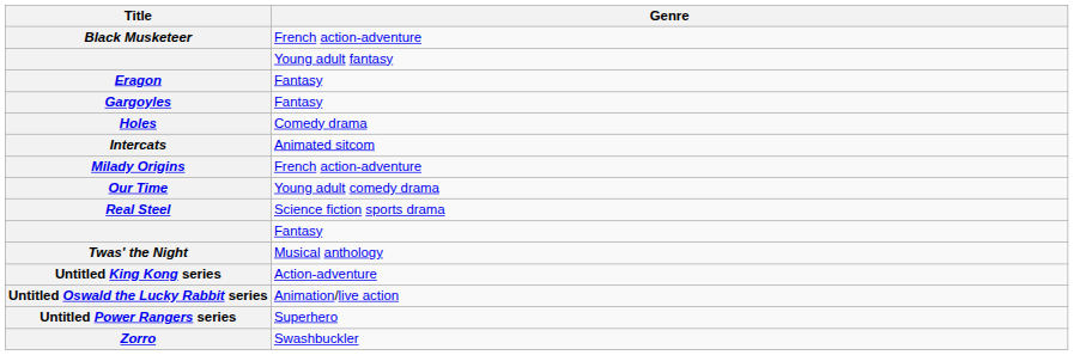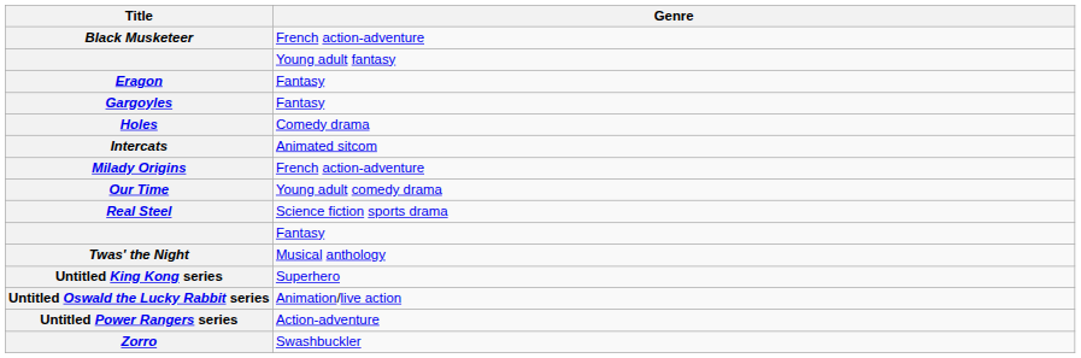row 13 | Genre: Action-adventure -> Superhero
row 15 | Genre: Superhero -> Action-adventure
